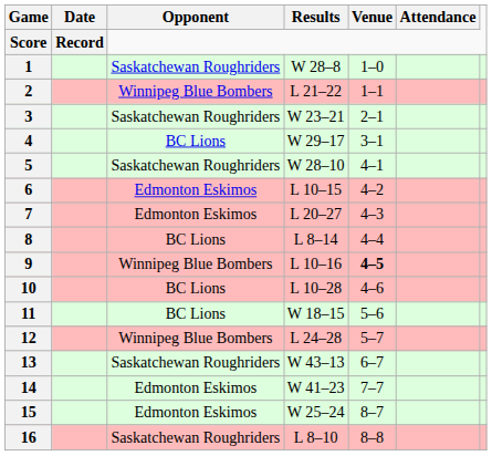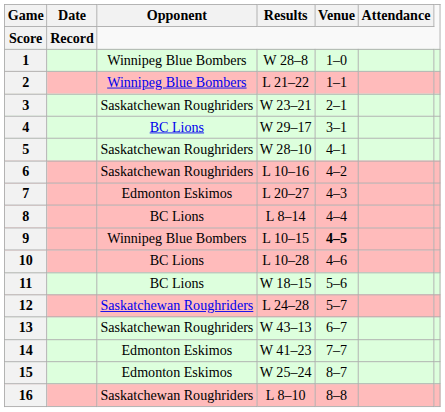1 | Opponent: Saskatchewan Roughriders -> Winnipeg Blue Bombers
6 | Opponent: Edmonton Eskimos -> Saskatchewan Roughriders
6 | Results: L 10–15 -> L 10–16
9 | Results: L 10–16 -> L 10–15
12 | Opponent: Winnipeg Blue Bombers -> Saskatchewan Roughriders
